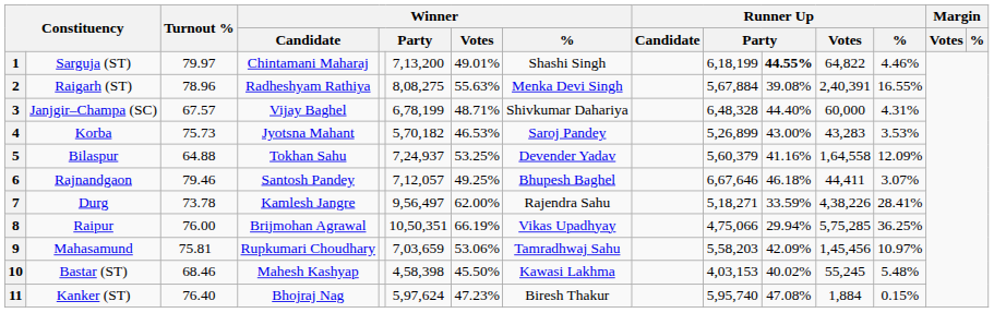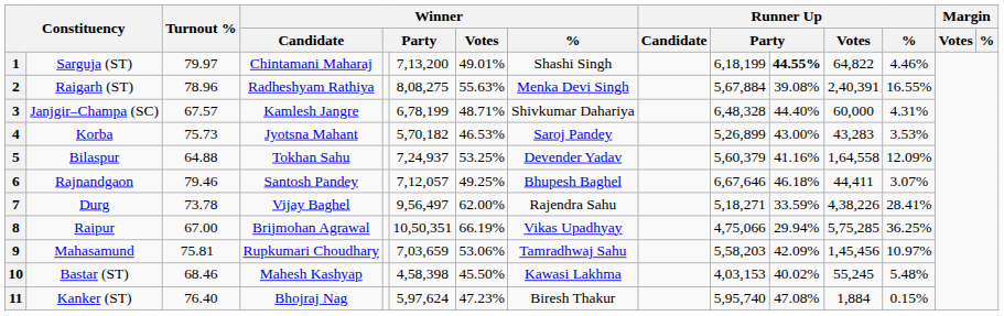3 | Winner / Candidate: Vijay Baghel -> Kamlesh Jangre
7 | Winner / Candidate: Kamlesh Jangre -> Vijay Baghel
8 | Turnout %: 76.00 -> 67.00
